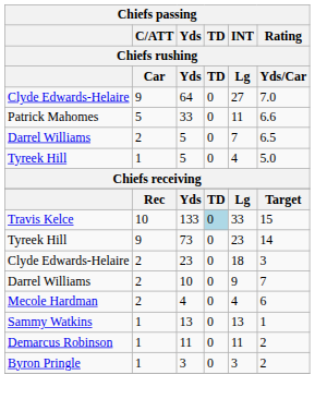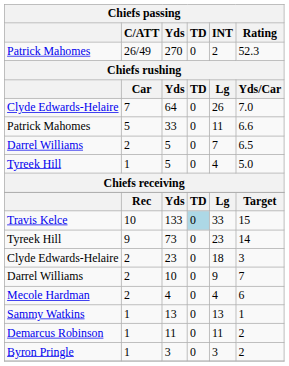+ row: Patrick Mahomes | 26/49 | 270 | 0 | 2 | 52.3
64 | C/ATT: 9 -> 7
64 | INT: 27 -> 26
